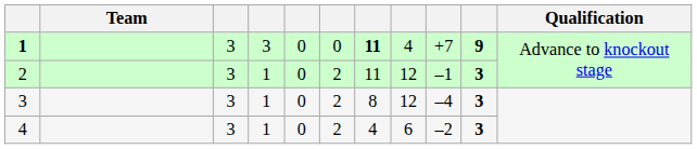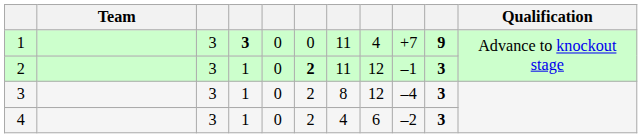row 2 | column 1: bold -> normal
row 2 | column 4: normal -> bold
row 2 | column 7: bold -> normal
row 3 | column 6: normal -> bold
